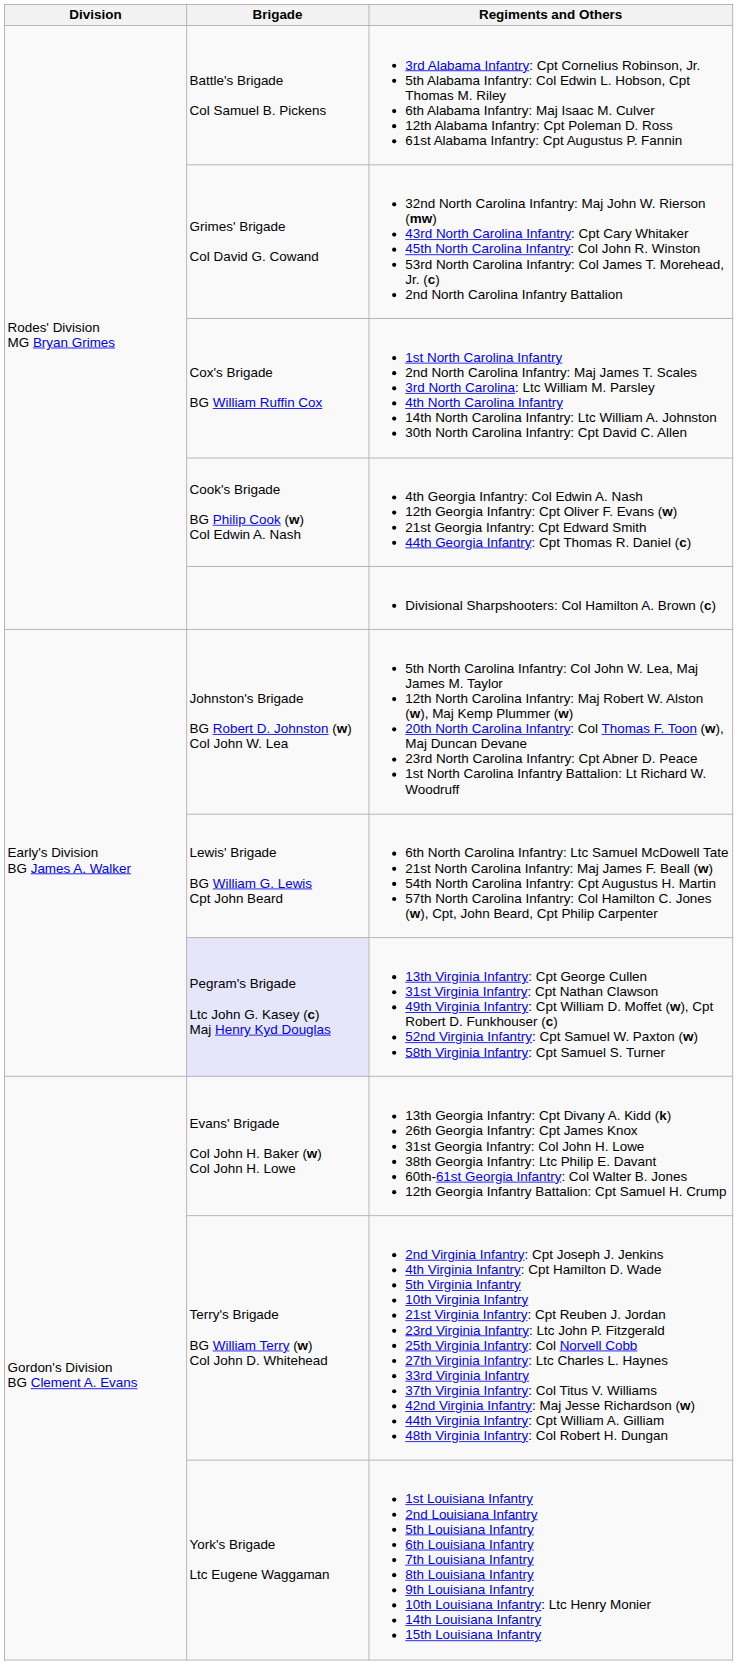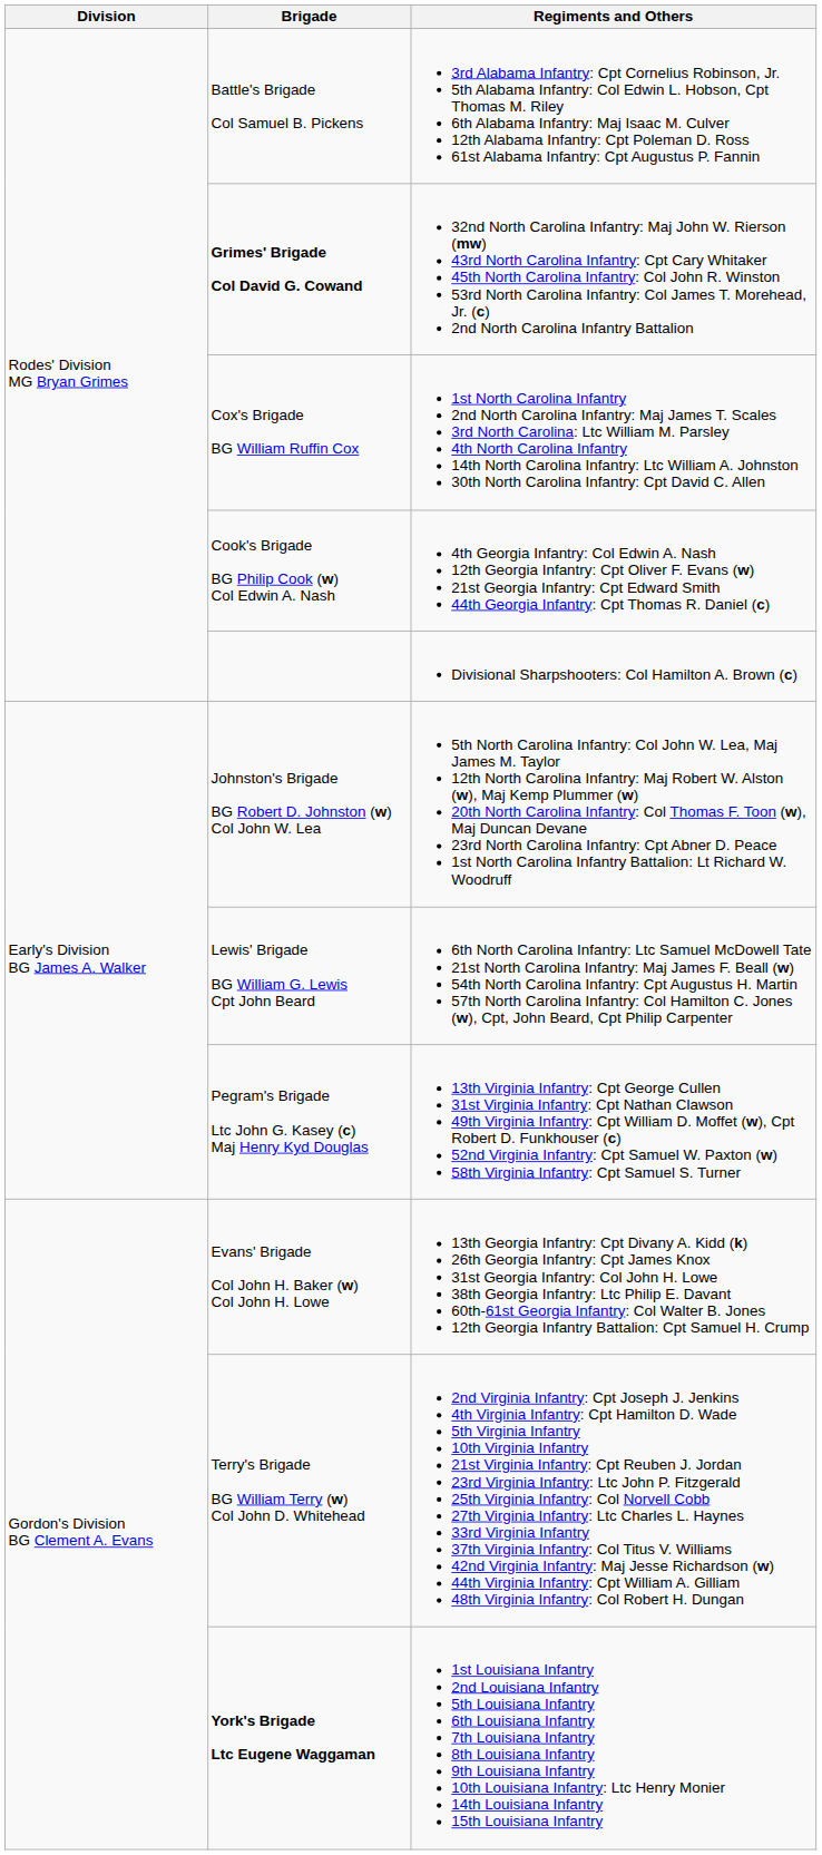Grimes' Brigade Col David G. Cowand | Brigade: normal -> bold
Pegram's Brigade Ltc John G. Kasey (c) Maj Henry Kyd Douglas | Brigade: lavender background -> no background
York's Brigade Ltc Eugene Waggaman | Brigade: normal -> bold
